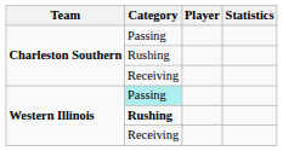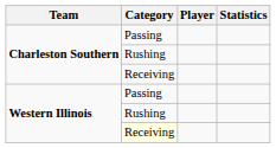Western Illinois / Passing | Category: paleturquoise background -> no background
Western Illinois / Rushing | Category: bold -> normal
Western Illinois / Receiving | Category: no background -> lightyellow background
